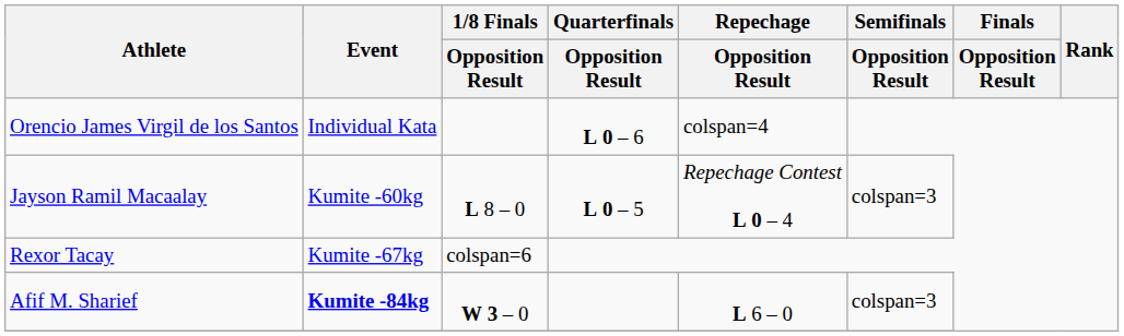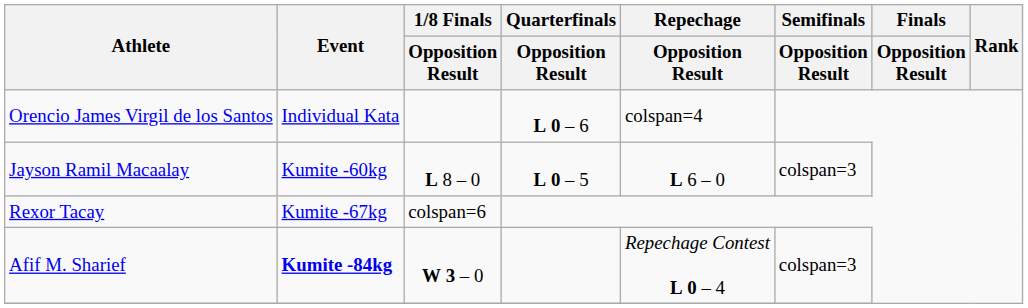Jayson Ramil Macaalay | Repechage / Opposition Result: Repechage Contest L 0 – 4 -> L 6 – 0
Afif M. Sharief | Repechage / Opposition Result: L 6 – 0 -> Repechage Contest L 0 – 4
